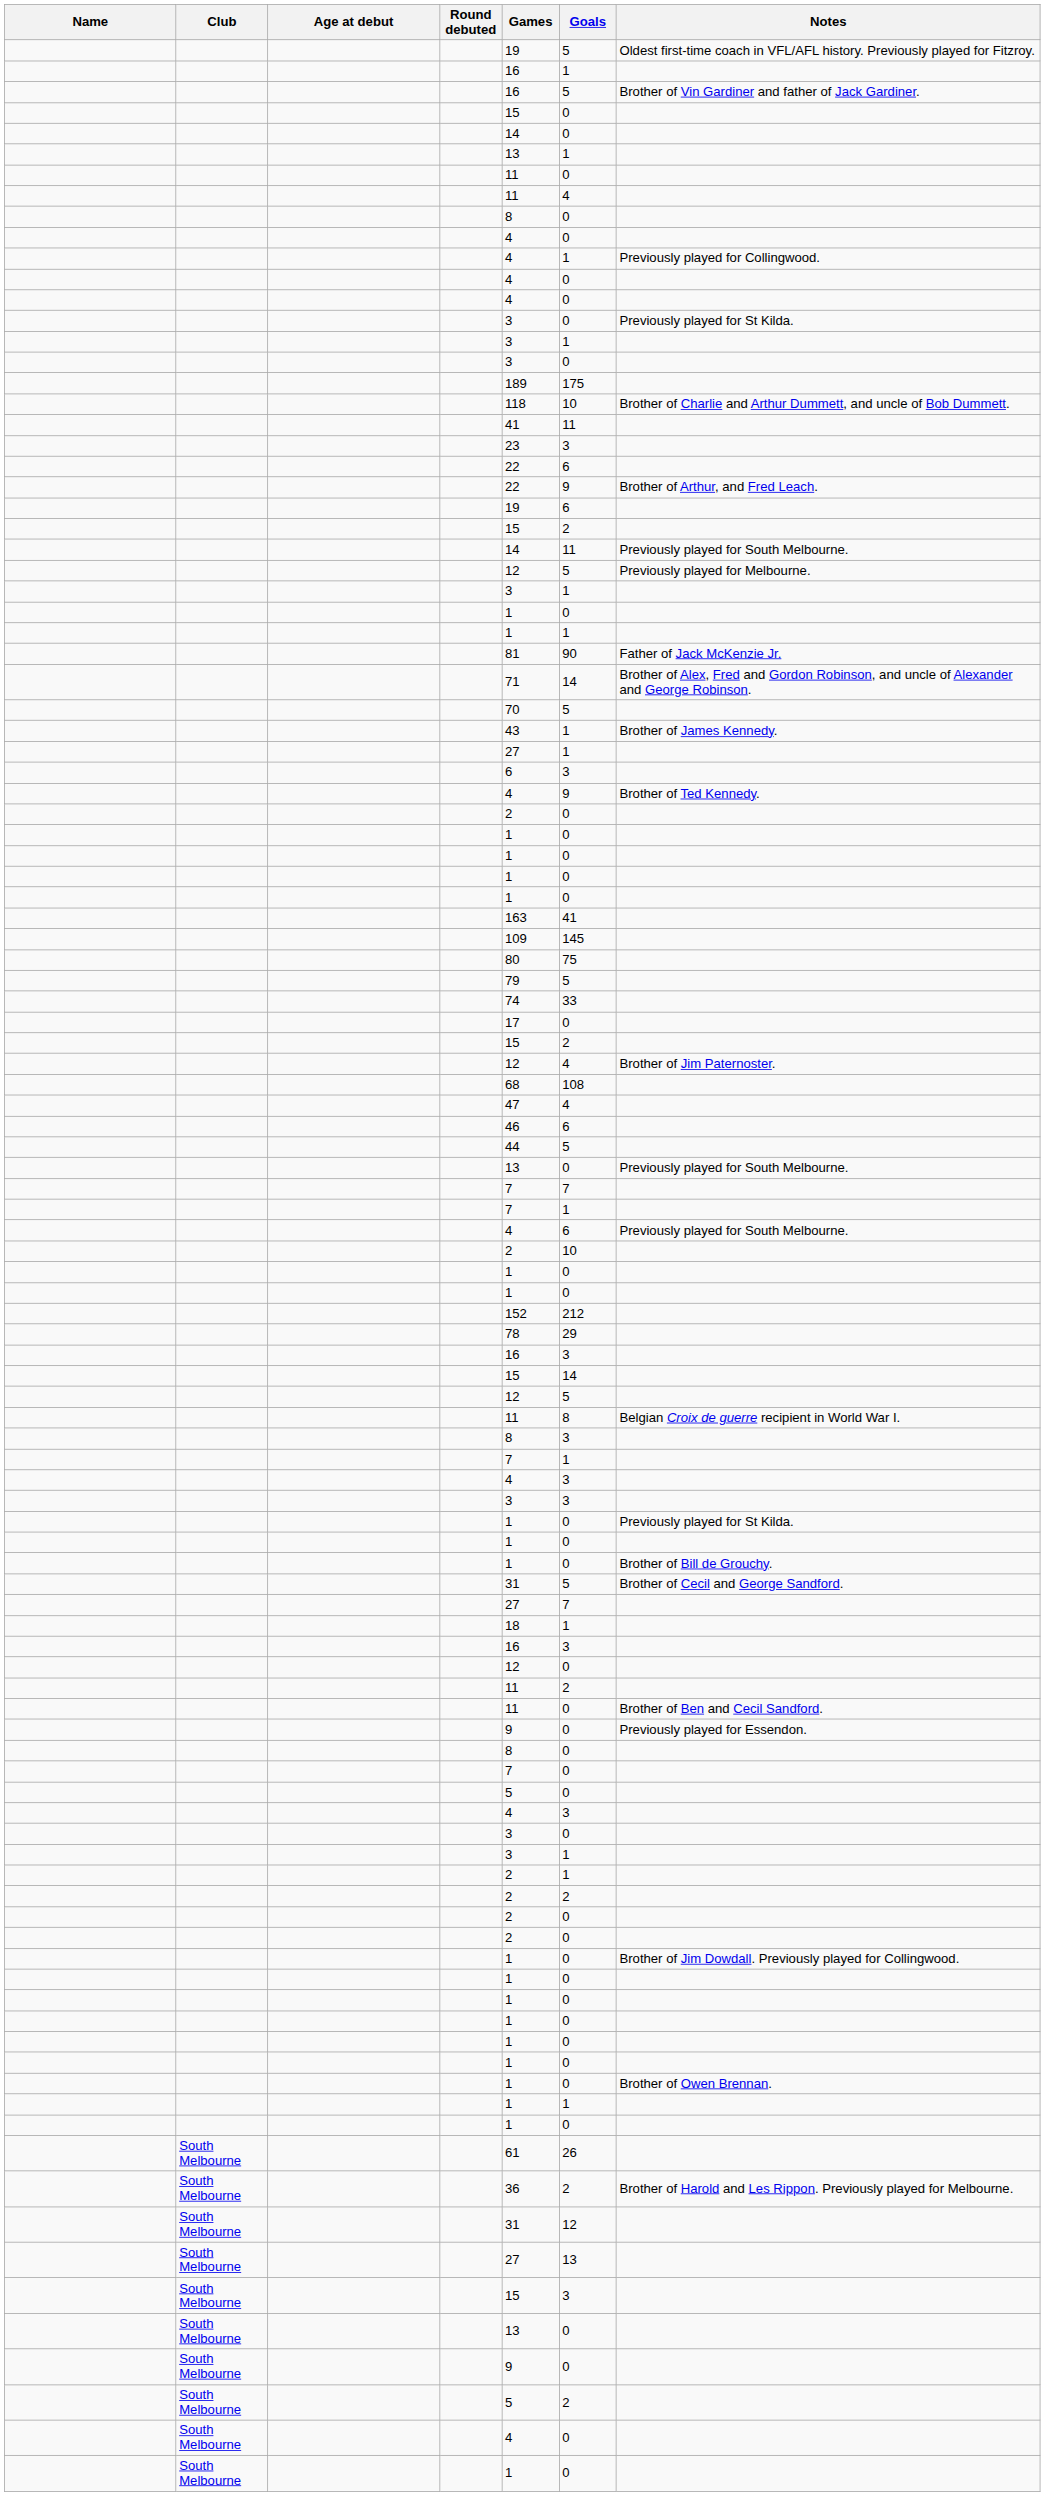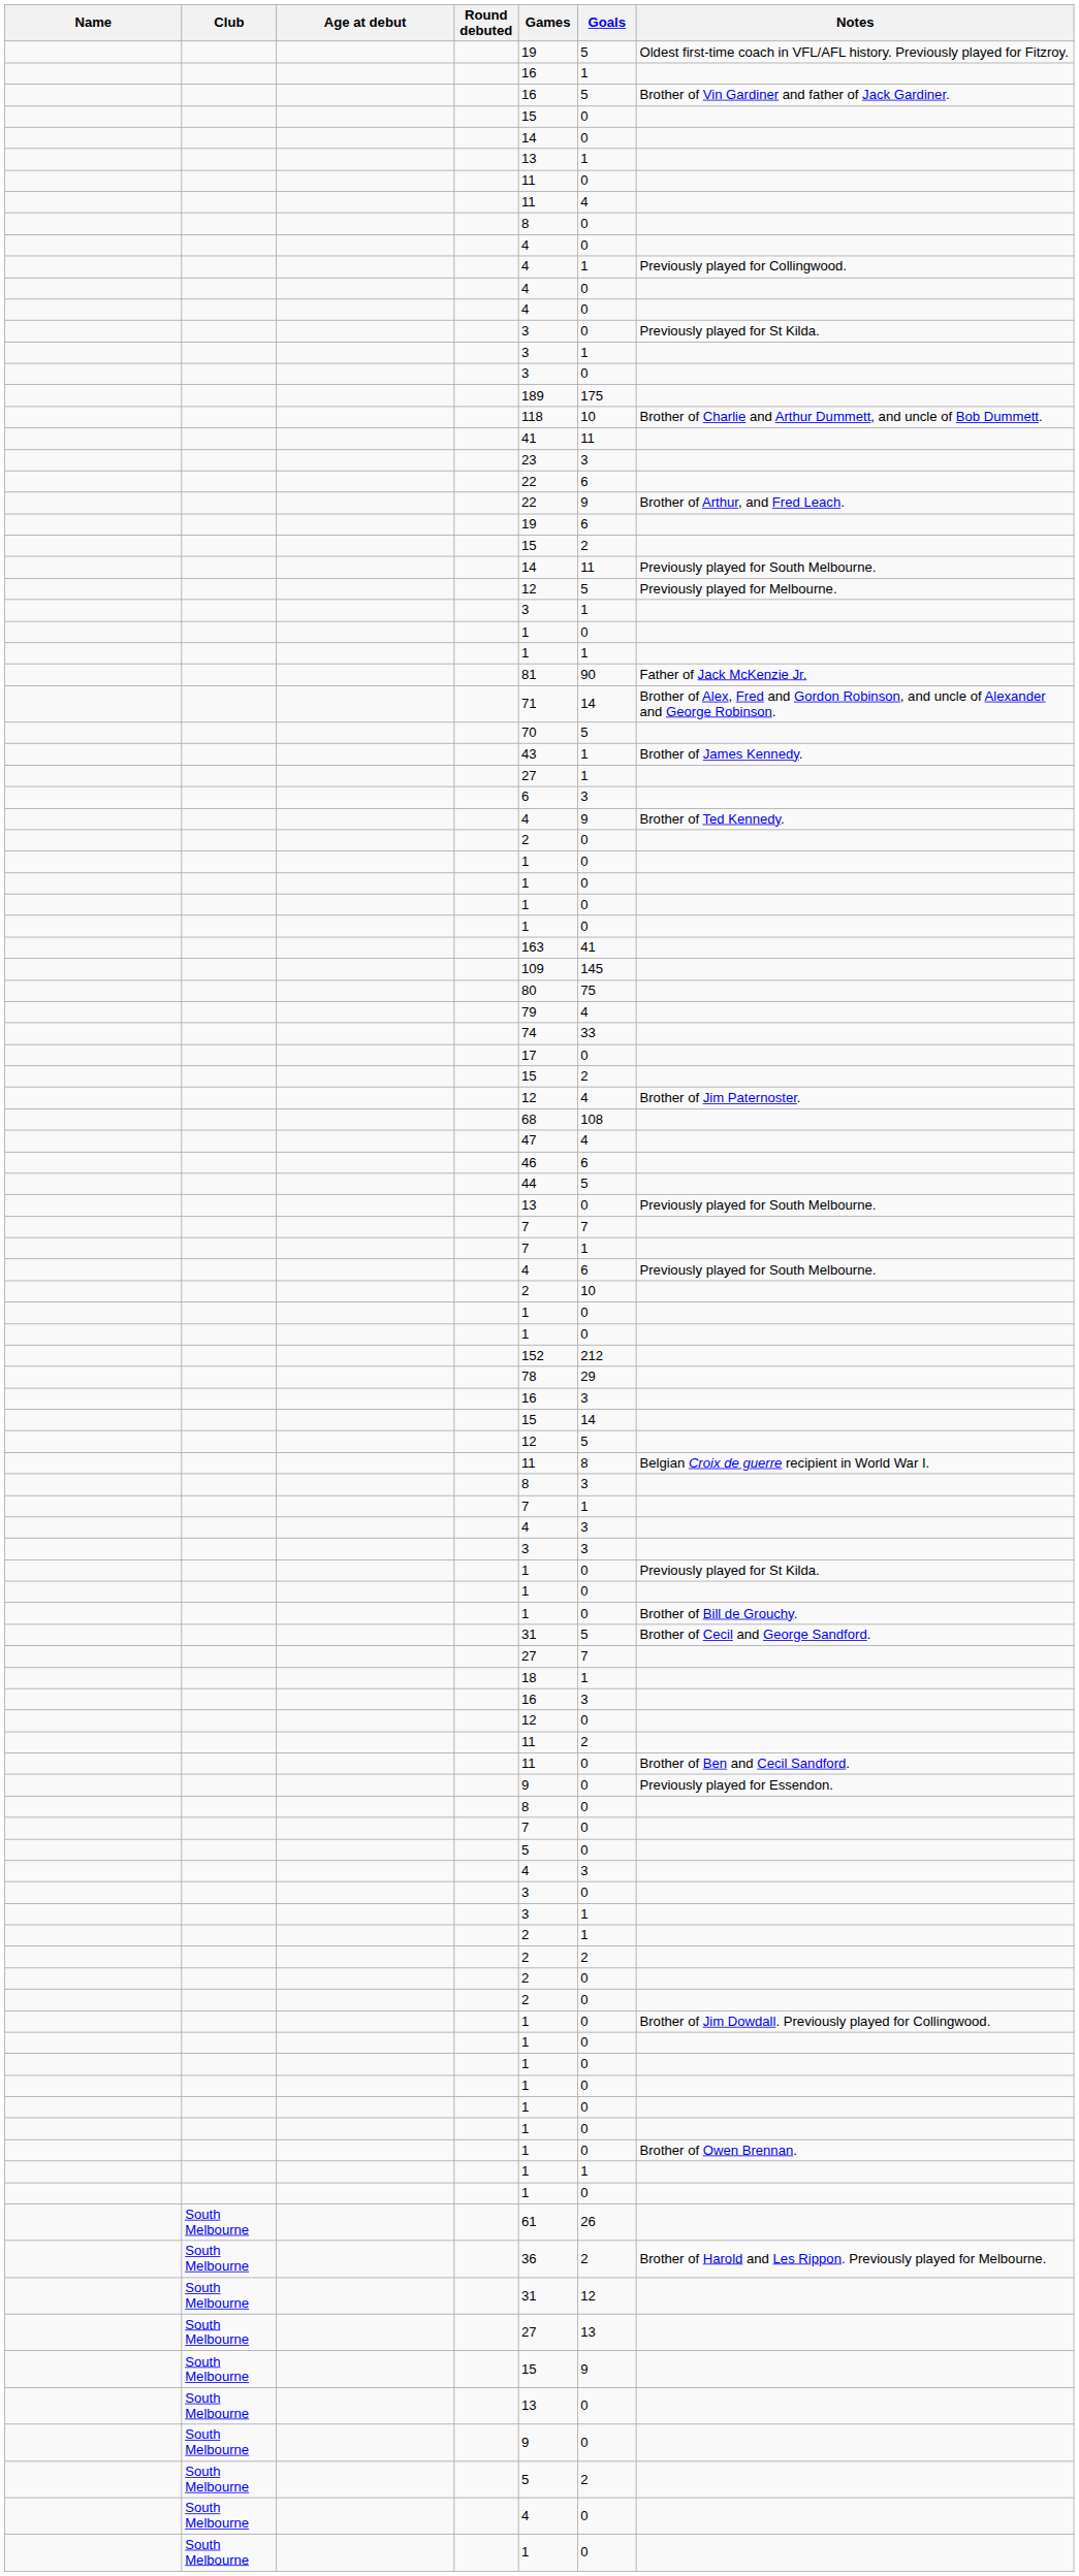row 46 | Goals: 5 -> 4
row 106 | Goals: 3 -> 9
